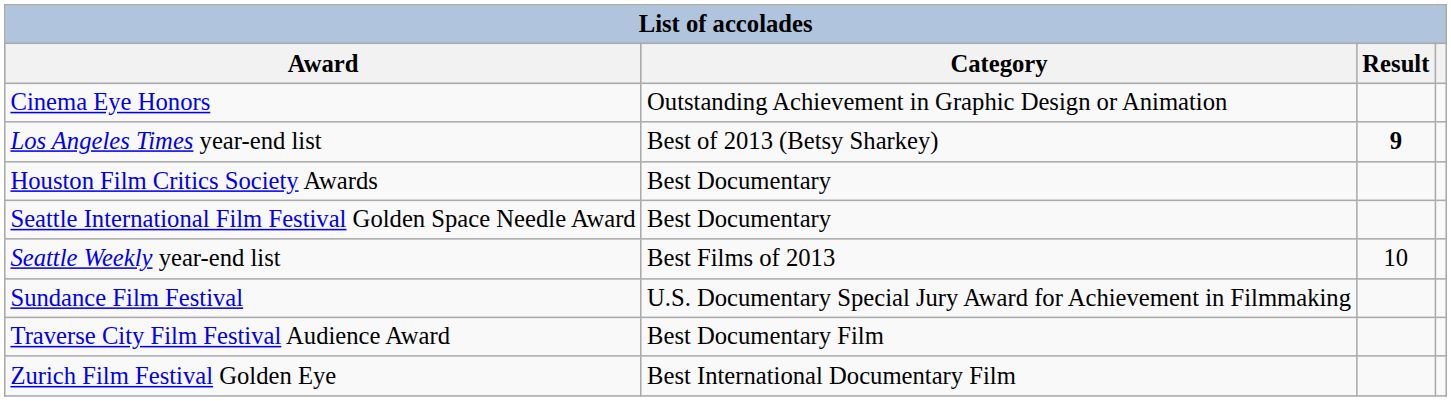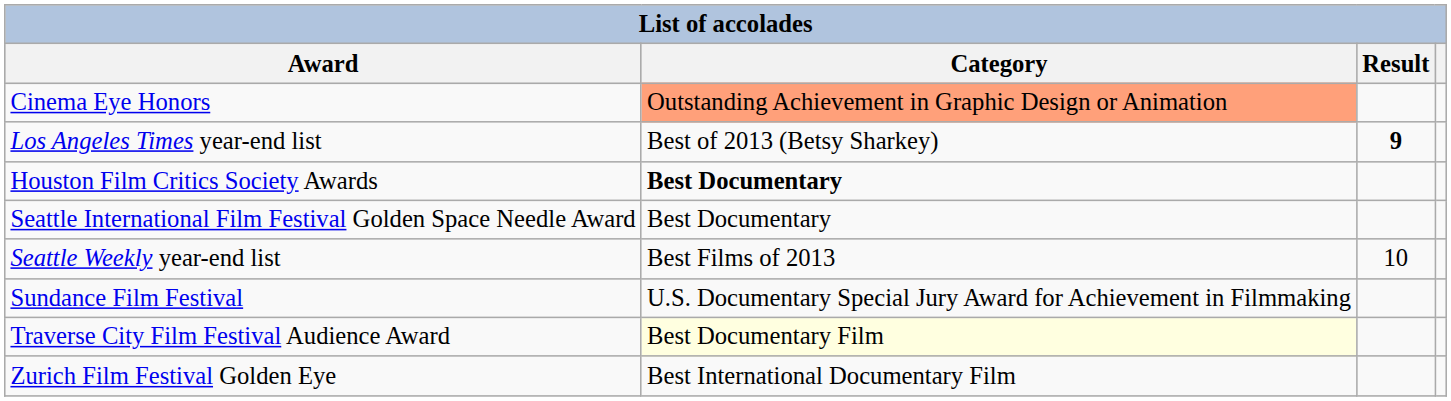Cinema Eye Honors | Category: no background -> lightsalmon background
Houston Film Critics Society Awards | Category: normal -> bold
Traverse City Film Festival Audience Award | Category: no background -> lightyellow background
